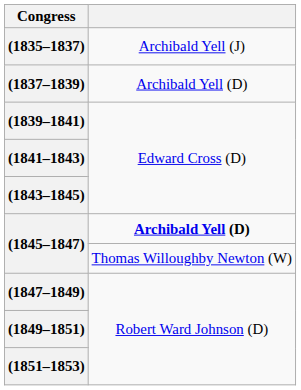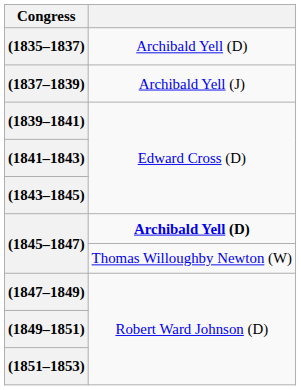row 2 | column 2: Archibald Yell (J) -> Archibald Yell (D)
row 3 | column 2: Archibald Yell (D) -> Archibald Yell (J)
